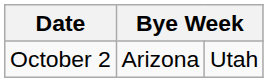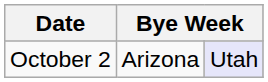October 2 | column 3: no background -> lavender background
